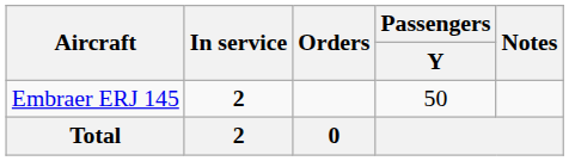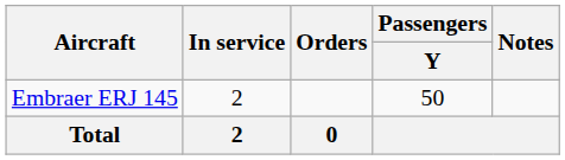Embraer ERJ 145 | In service: bold -> normal
